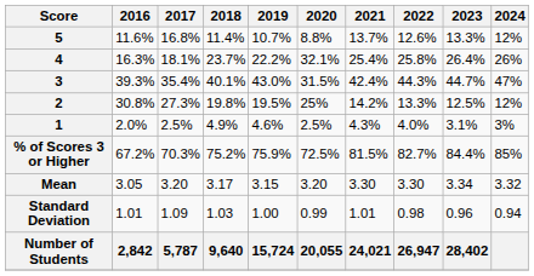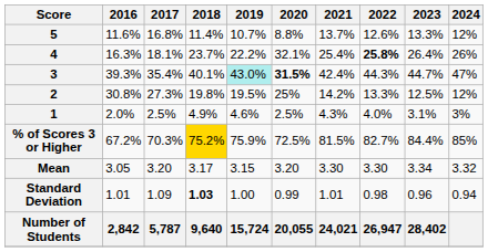4 | 2022: normal -> bold
3 | 2019: no background -> paleturquoise background
3 | 2020: normal -> bold
% of Scores 3 or Higher | 2018: no background -> gold background
Standard Deviation | 2018: normal -> bold
